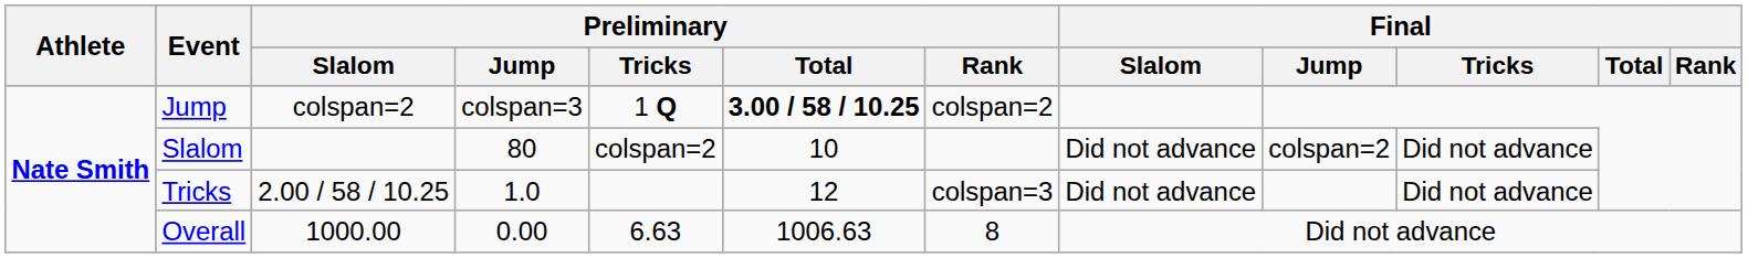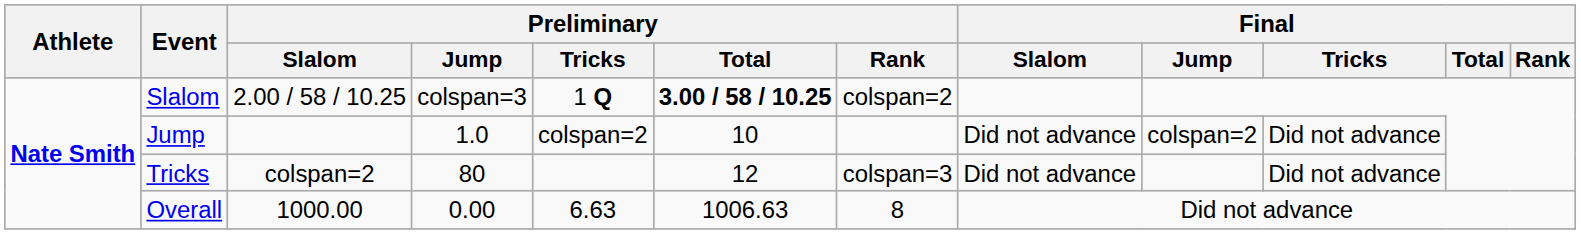row 3 | Event: Jump -> Slalom
row 3 | Preliminary / Slalom: colspan=2 -> 2.00 / 58 / 10.25
row 4 | Event: Slalom -> Jump
row 4 | Preliminary / Jump: 80 -> 1.0
row 5 | Preliminary / Slalom: 2.00 / 58 / 10.25 -> colspan=2
row 5 | Preliminary / Jump: 1.0 -> 80
